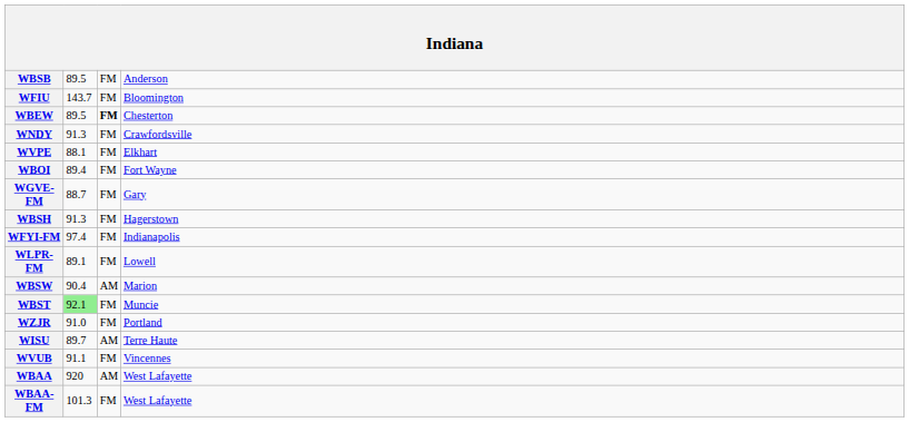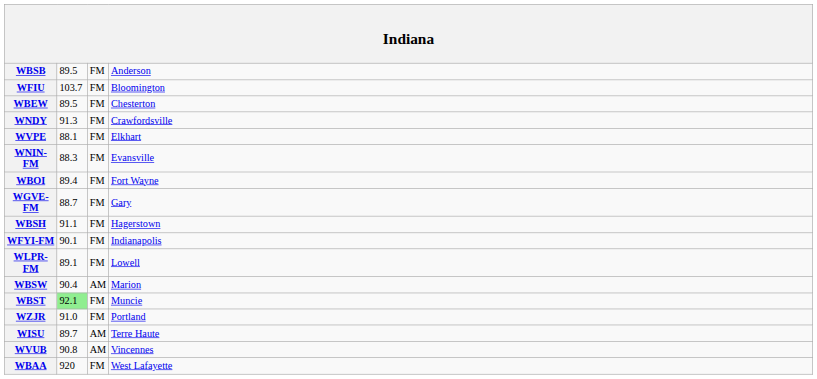WFIU | column 2: 143.7 -> 103.7
WBEW | column 3: bold -> normal
+ row: WNIN-FM | 88.3 | FM | Evansville
WBSH | column 2: 91.3 -> 91.1
WFYI-FM | column 2: 97.4 -> 90.1
WVUB | column 2: 91.1 -> 90.8
WVUB | column 3: FM -> AM
WBAA | column 3: AM -> FM
- row: WBAA-FM | 101.3 | FM | West Lafayette
